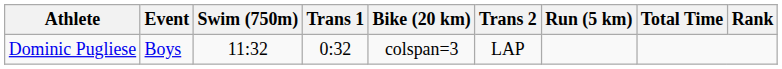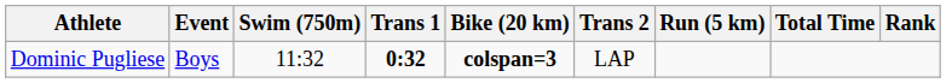Dominic Pugliese | Trans 1: normal -> bold
Dominic Pugliese | Bike (20 km): normal -> bold
